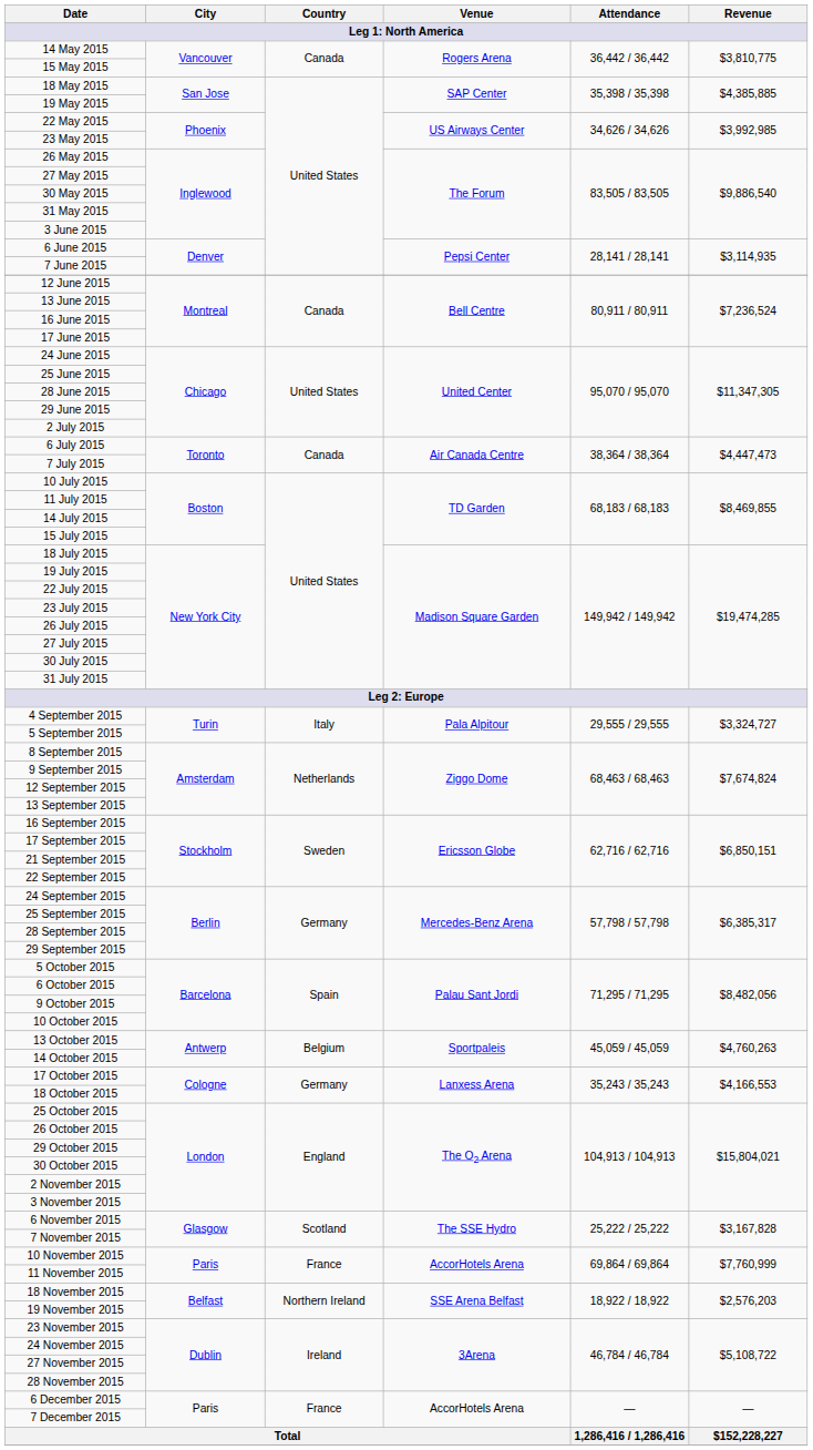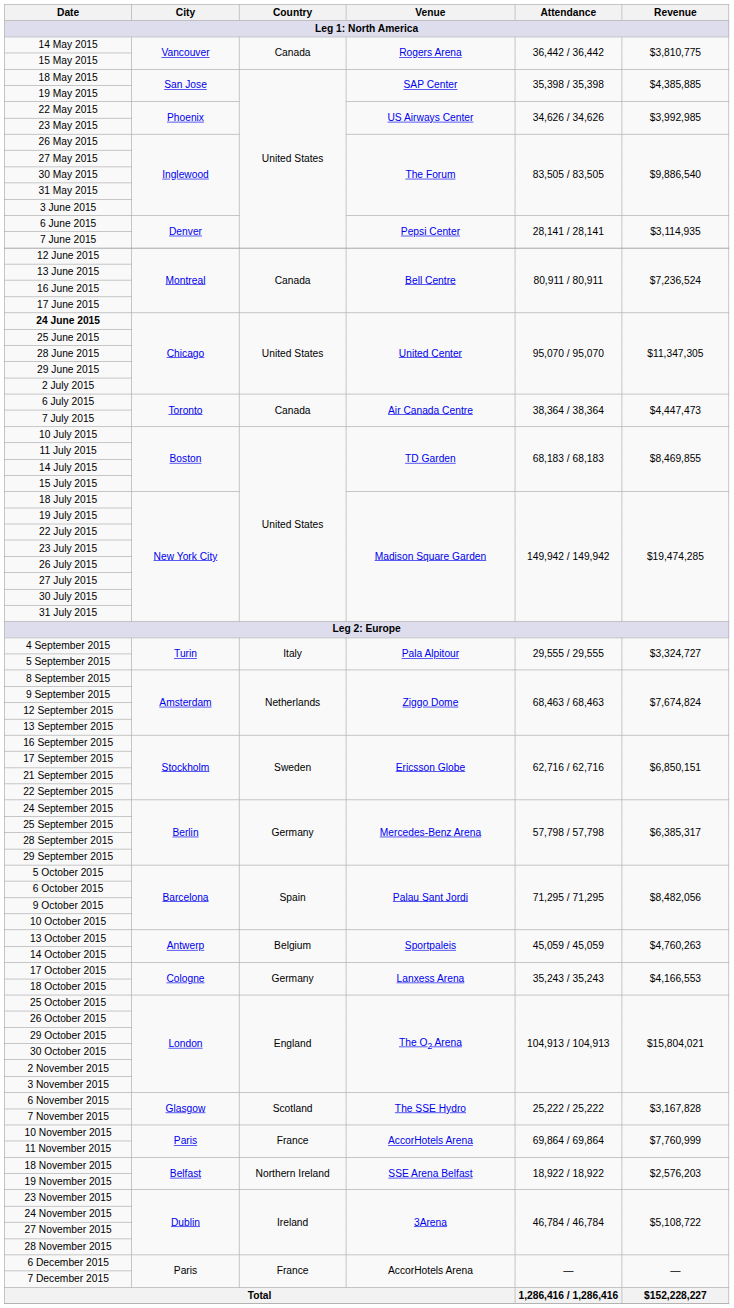24 June 2015 | Date: normal -> bold
